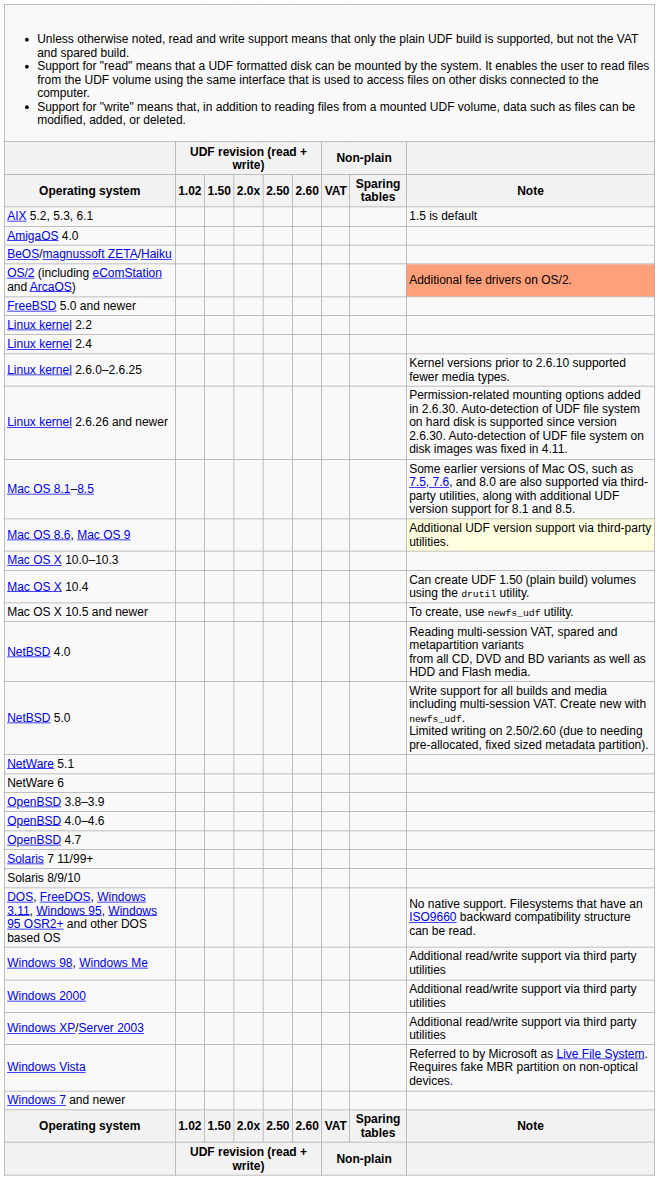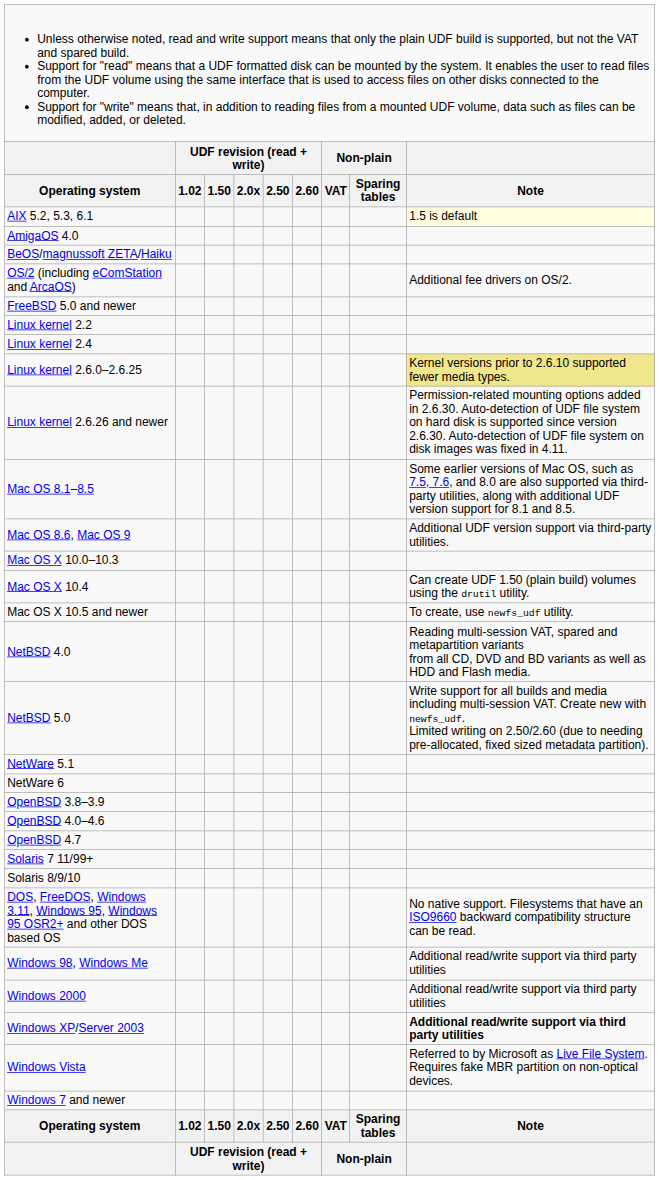AIX 5.2, 5.3, 6.1 | column 9: no background -> lightyellow background
OS/2 (including eComStation and ArcaOS) | column 9: lightsalmon background -> no background
Linux kernel 2.6.0–2.6.25 | column 9: no background -> khaki background
Mac OS 8.6, Mac OS 9 | column 9: lightyellow background -> no background
Windows XP/Server 2003 | column 9: normal -> bold
